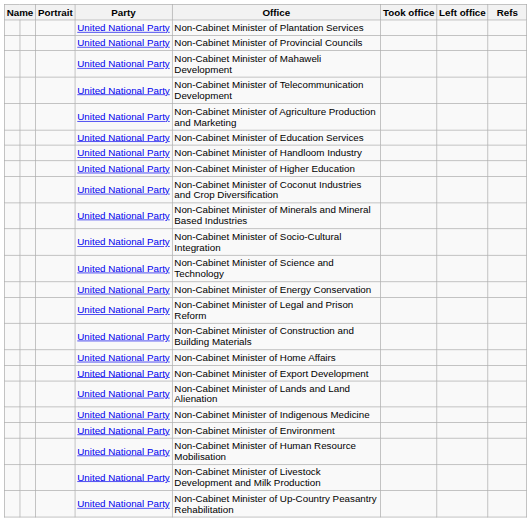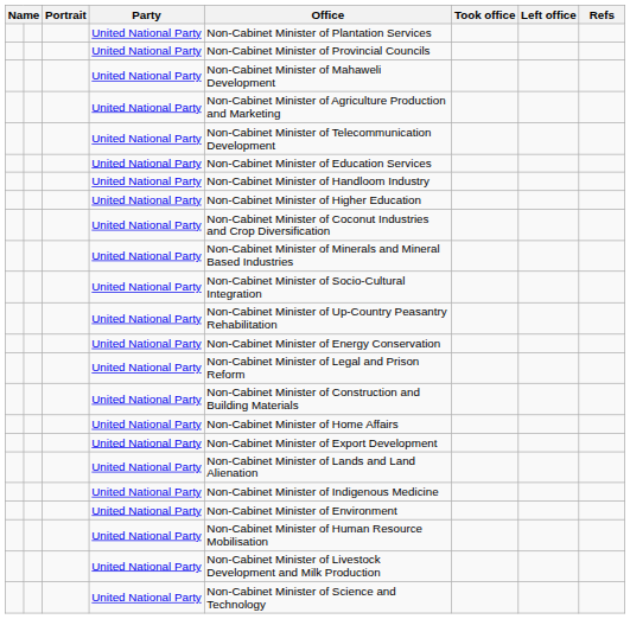row 5 | Office: Non-Cabinet Minister of Telecommunication Development -> Non-Cabinet Minister of Agriculture Production and Marketing
row 6 | Office: Non-Cabinet Minister of Agriculture Production and Marketing -> Non-Cabinet Minister of Telecommunication Development
row 13 | Office: Non-Cabinet Minister of Science and Technology -> Non-Cabinet Minister of Up-Country Peasantry Rehabilitation
row 24 | Office: Non-Cabinet Minister of Up-Country Peasantry Rehabilitation -> Non-Cabinet Minister of Science and Technology
